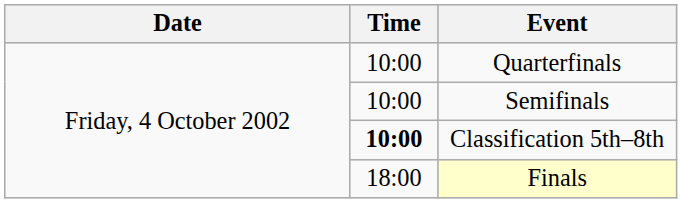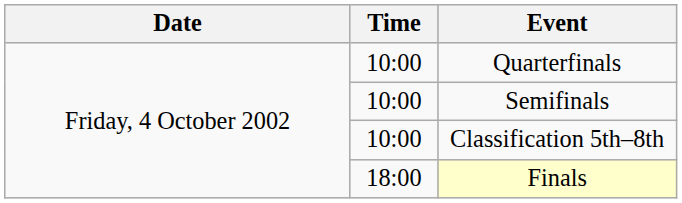Classification 5th–8th | Time: bold -> normal
